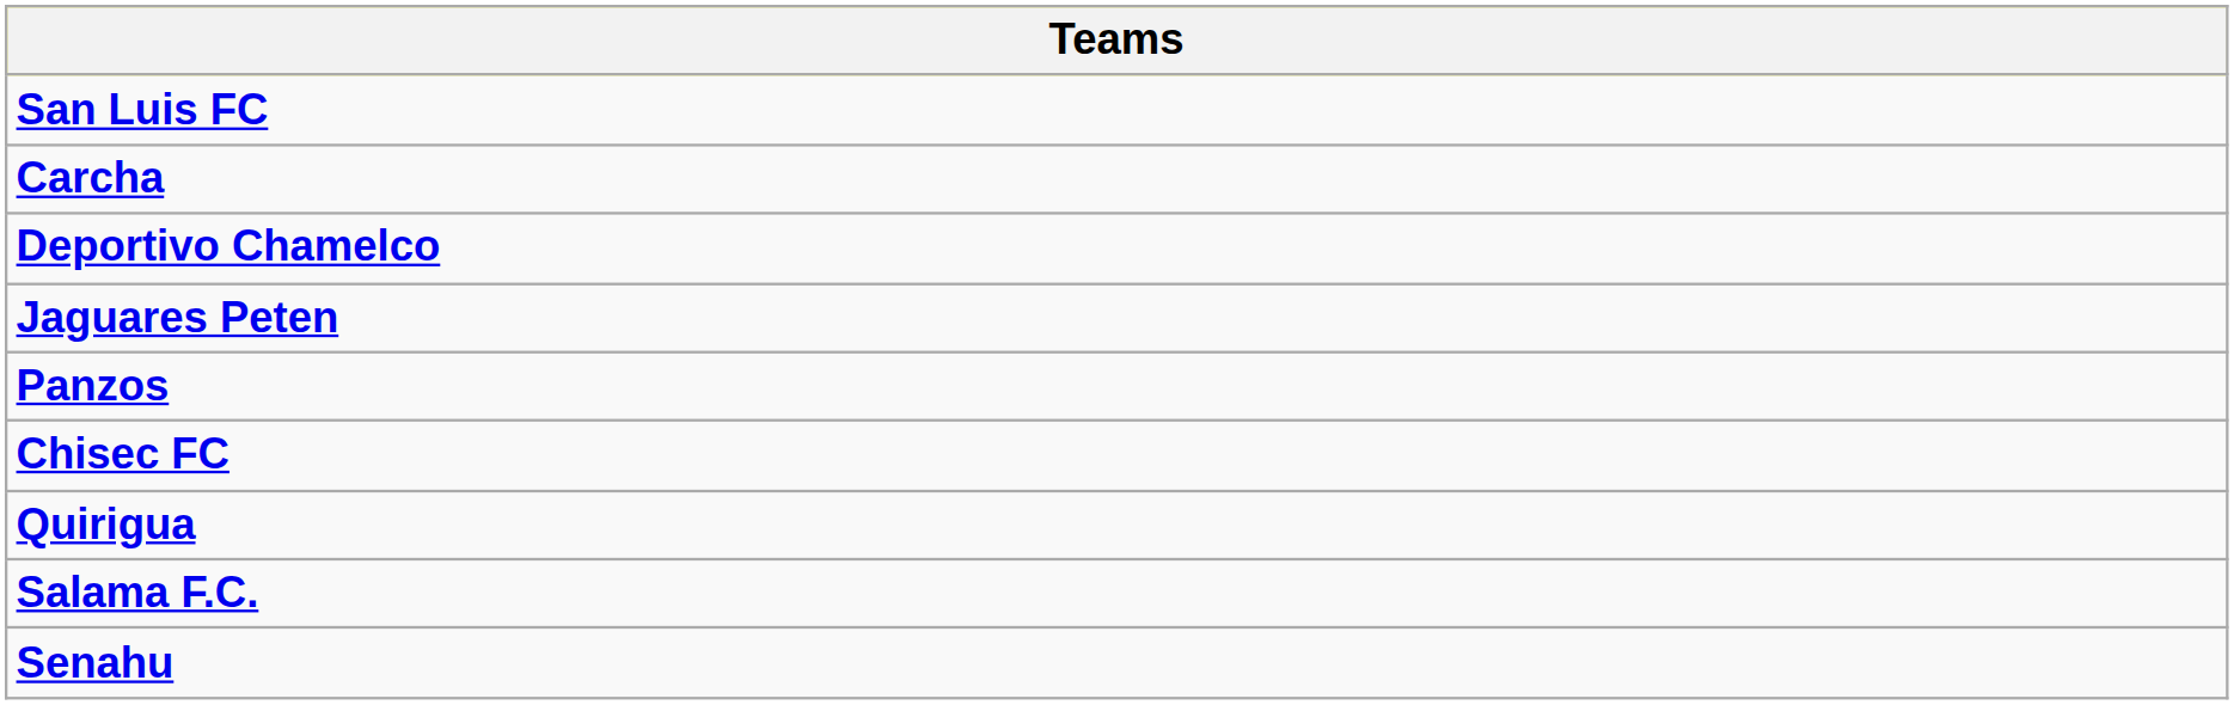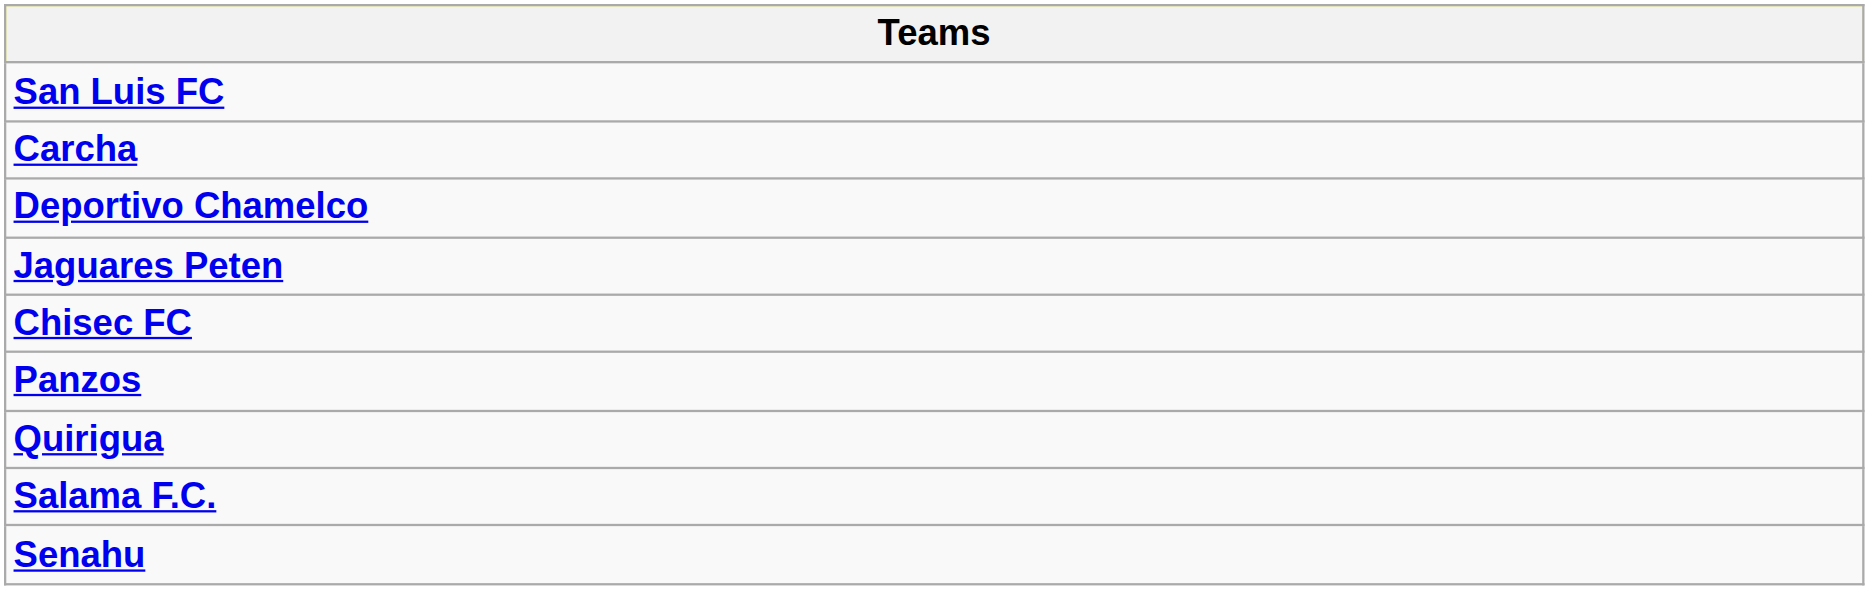row 6 | column 1: Panzos -> Chisec FC
row 7 | column 1: Chisec FC -> Panzos
